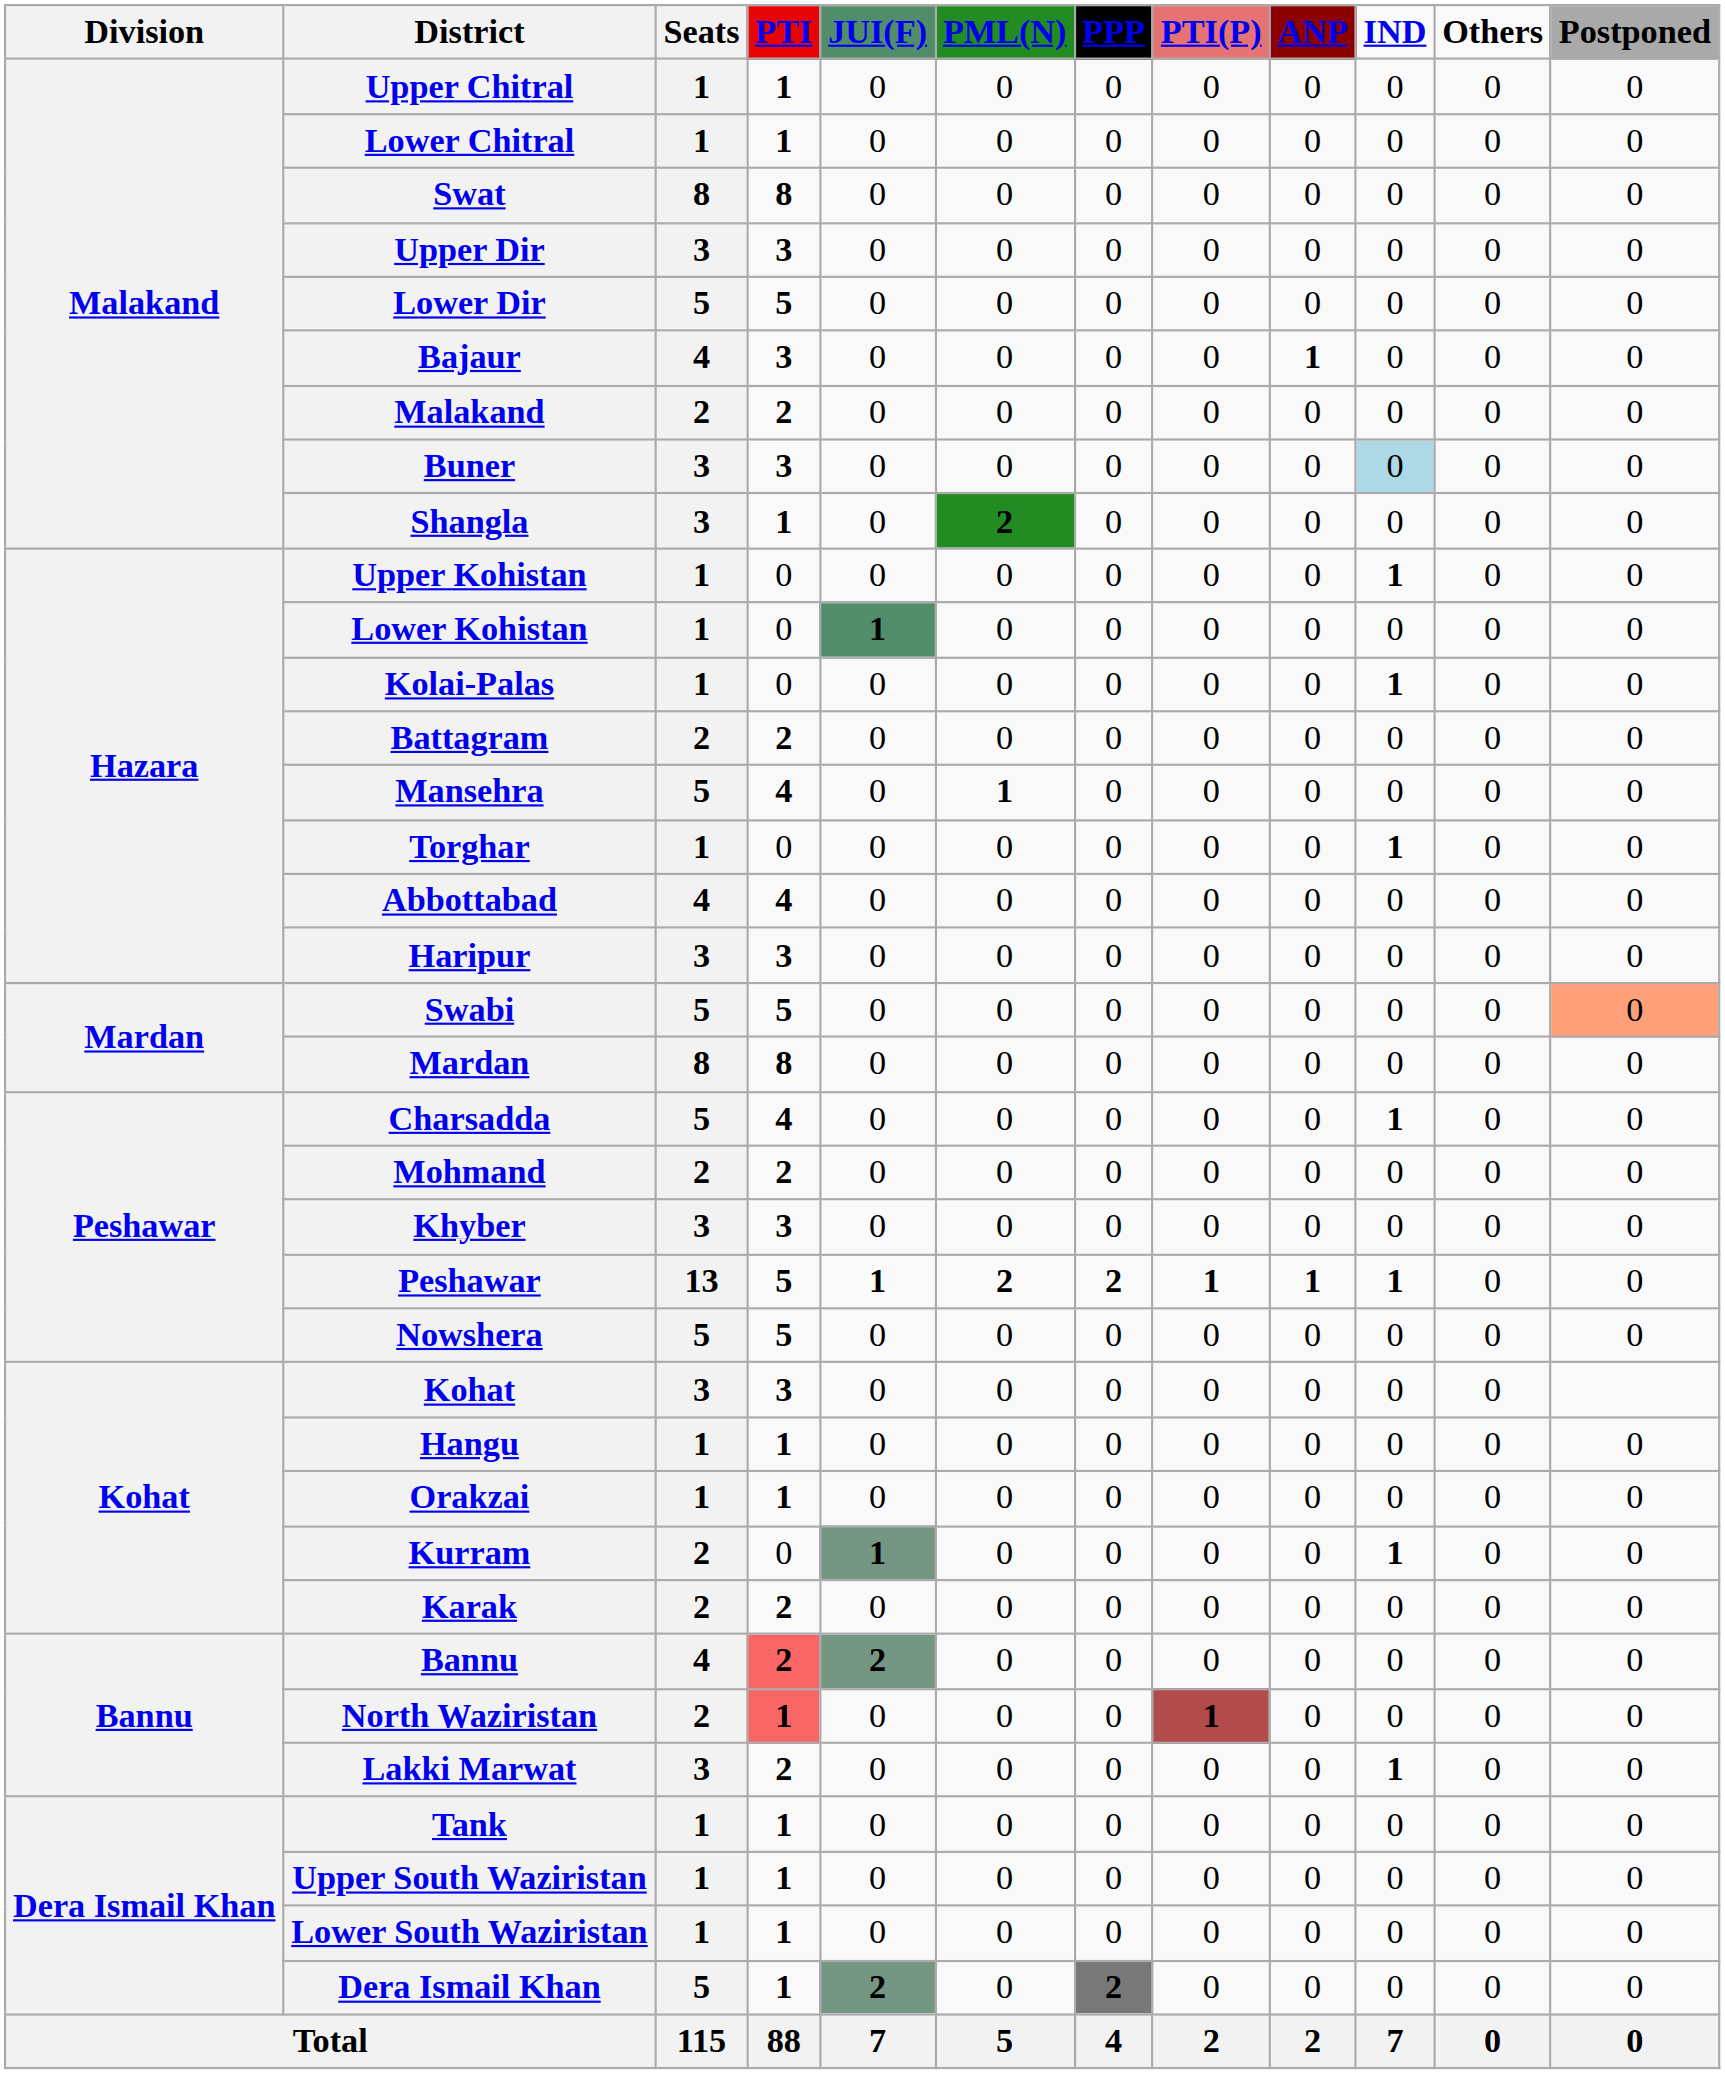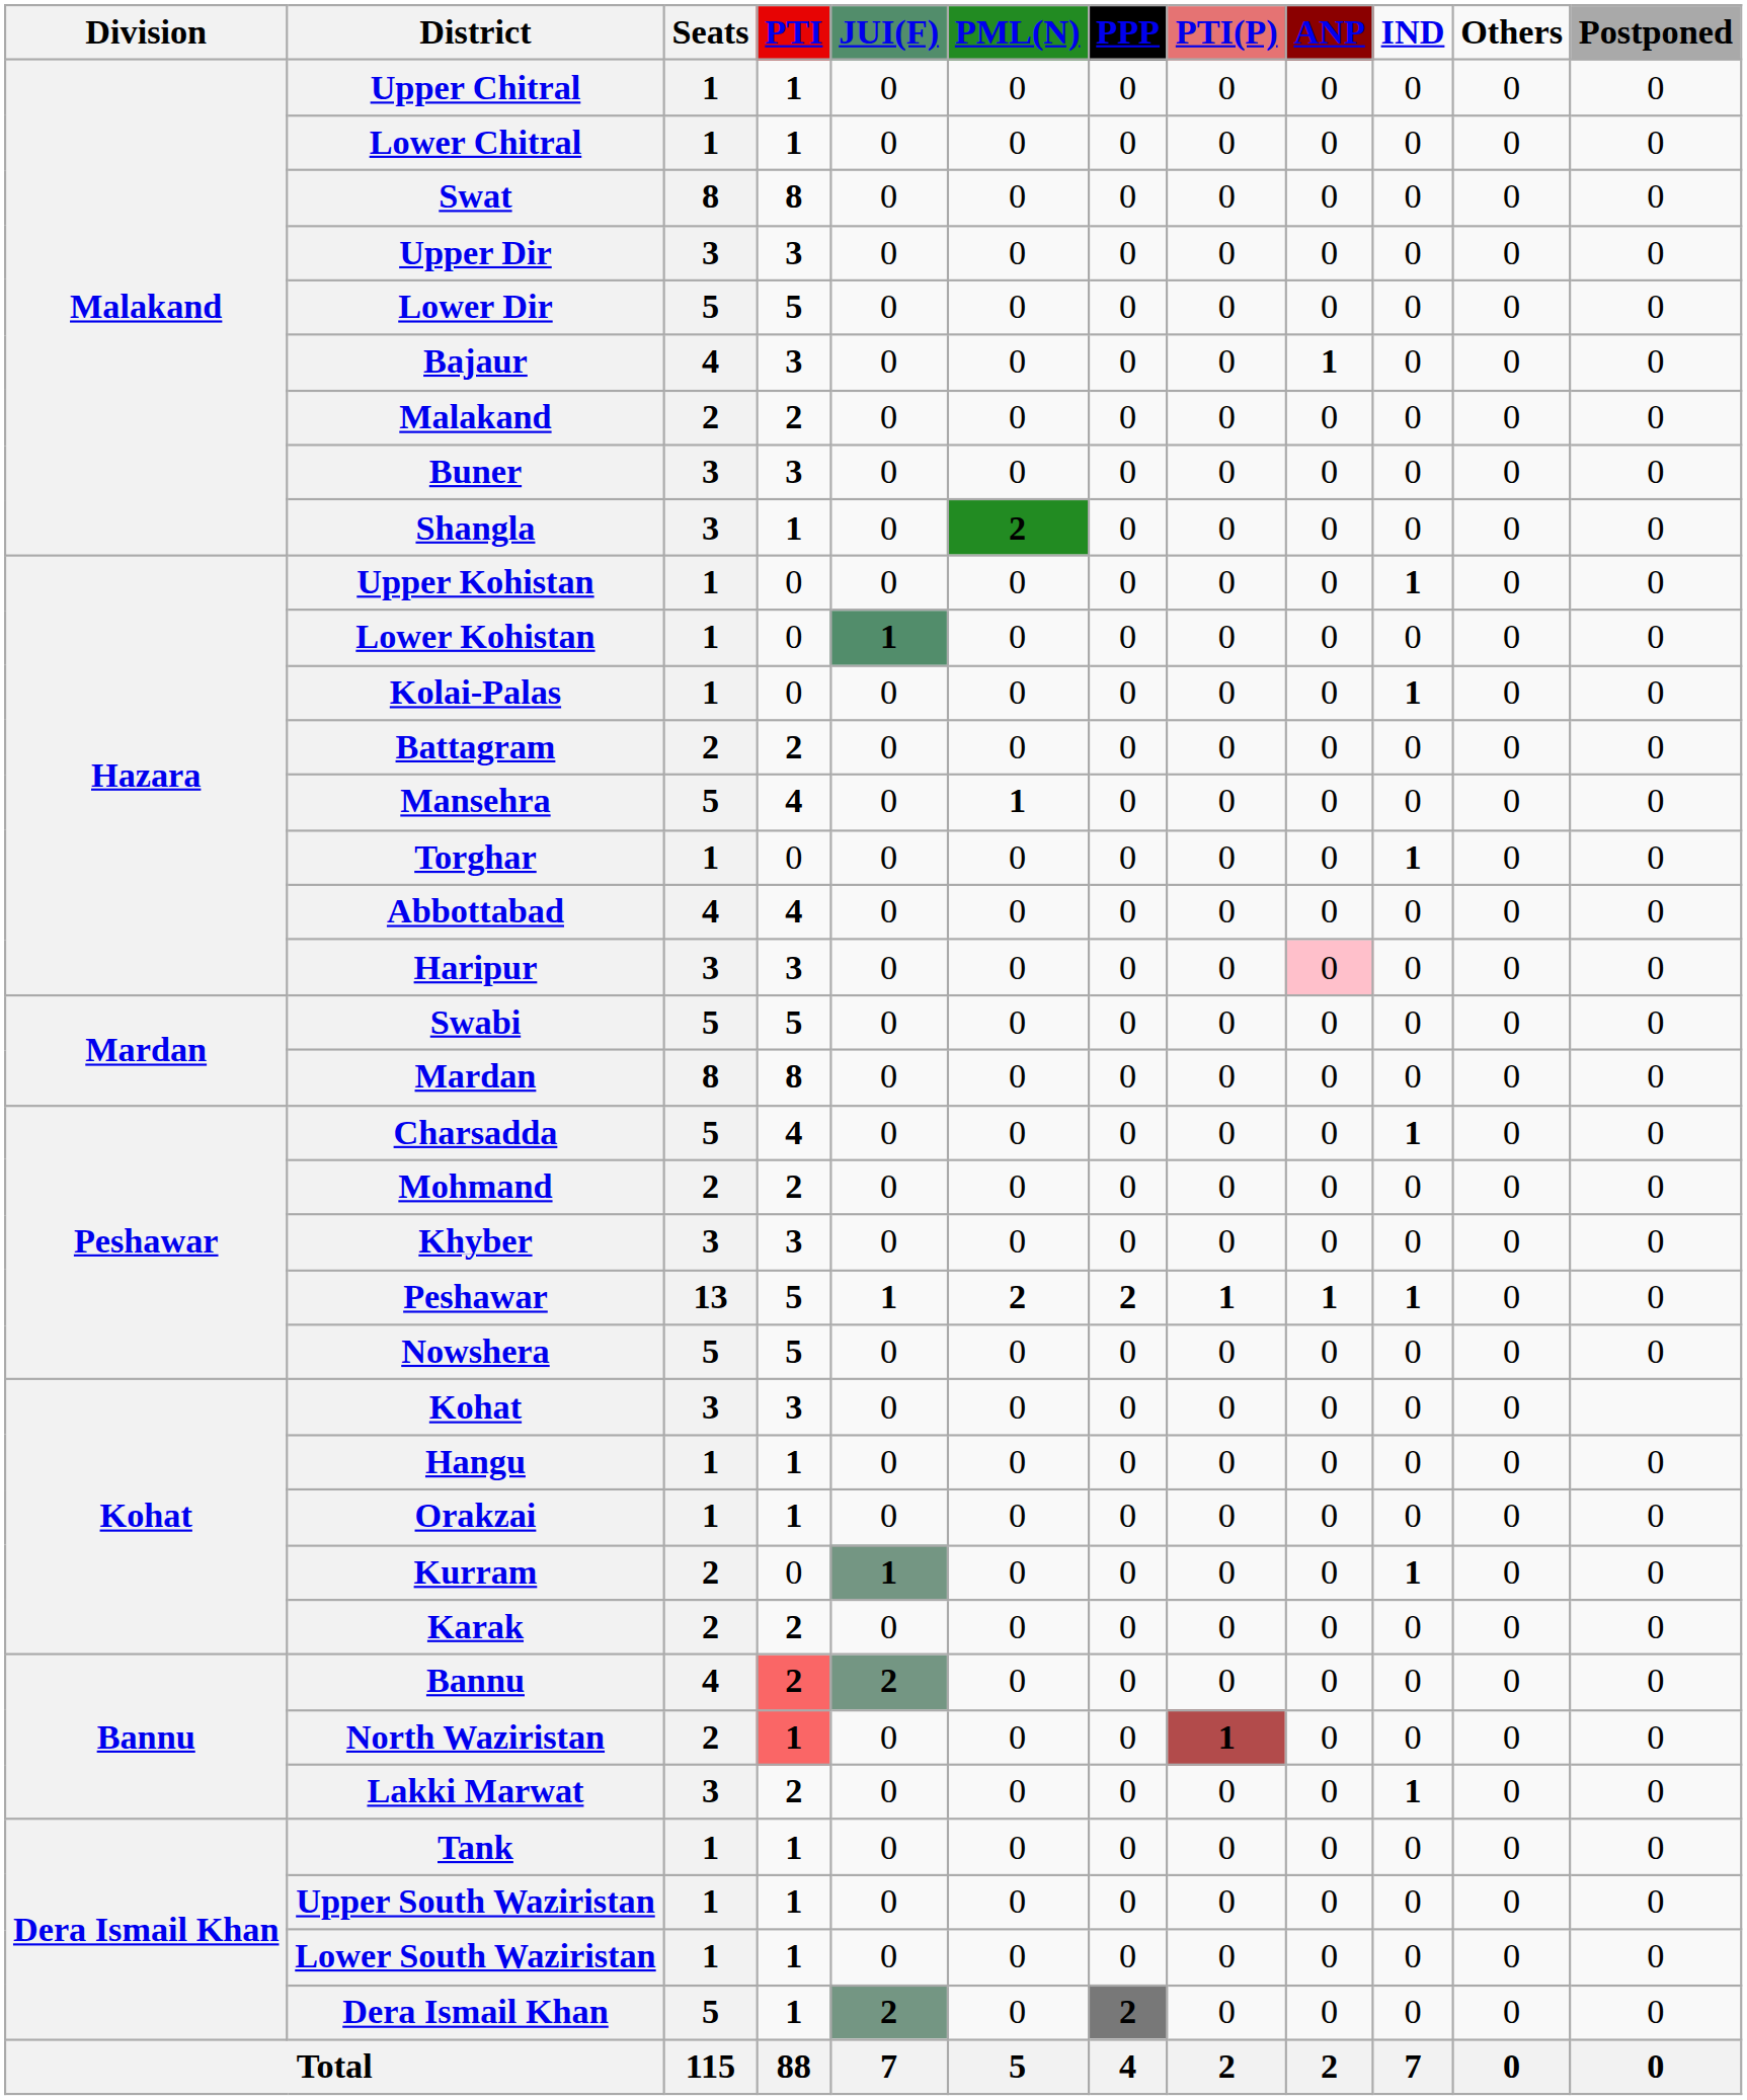Buner | column 10: lightblue background -> no background
Haripur | column 9: no background -> pink background
Swabi | column 12: lightsalmon background -> no background
